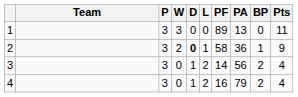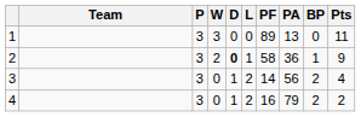row 5 | Pts: 4 -> 2
